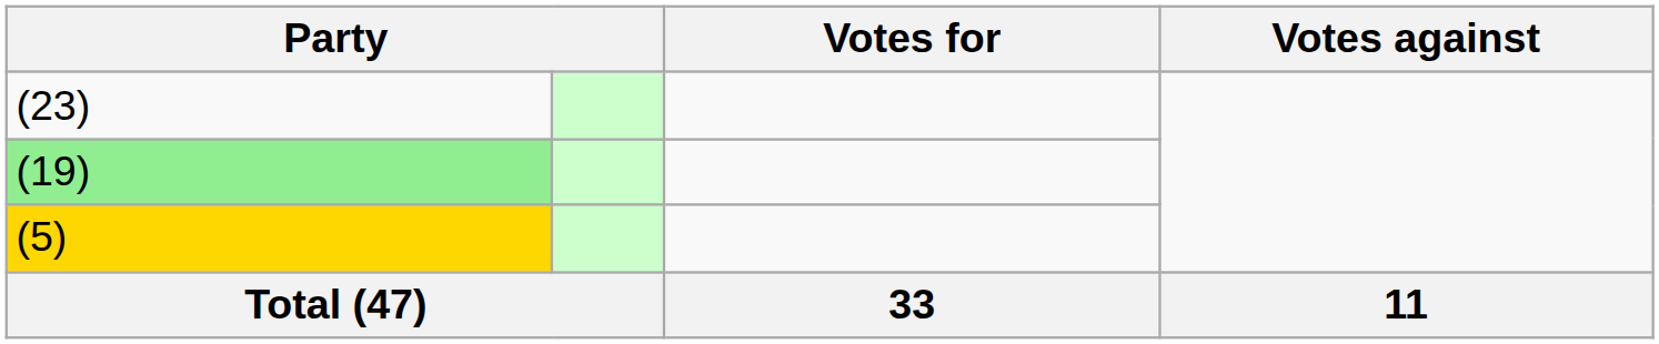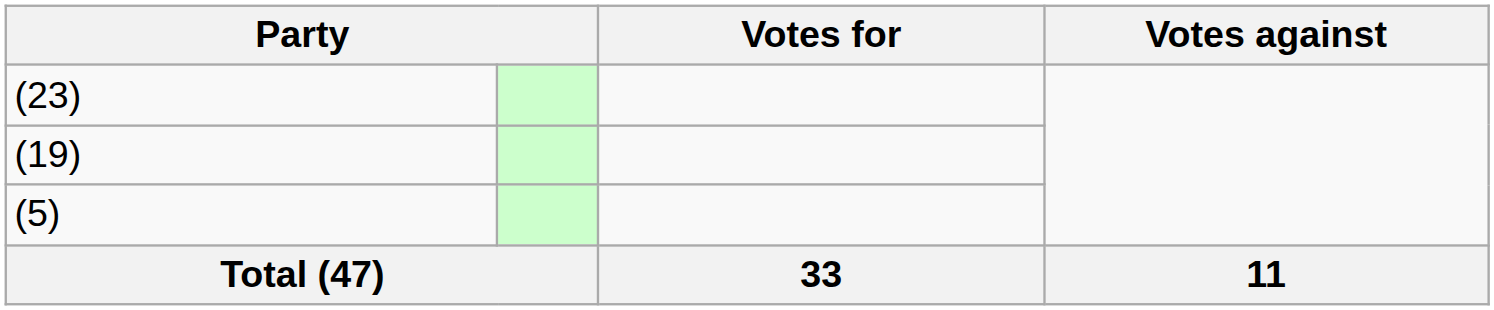(19) | column 1: lightgreen background -> no background
(5) | column 1: gold background -> no background
